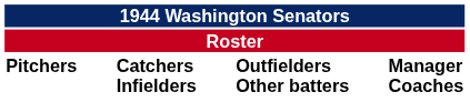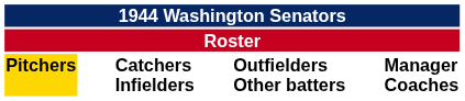Pitchers | column 1: no background -> gold background
